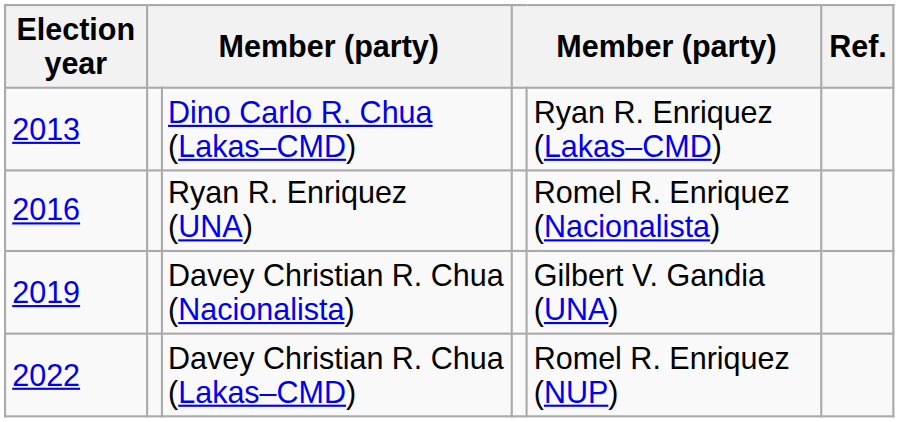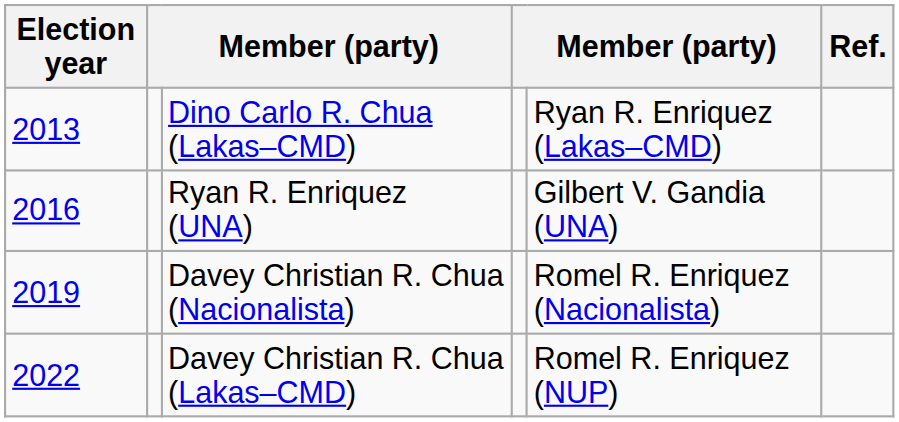Ryan R. Enriquez (UNA) | column 5: Romel R. Enriquez (Nacionalista) -> Gilbert V. Gandia (UNA)
Davey Christian R. Chua (Nacionalista) | column 5: Gilbert V. Gandia (UNA) -> Romel R. Enriquez (Nacionalista)
